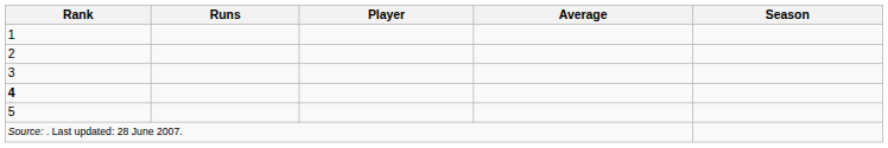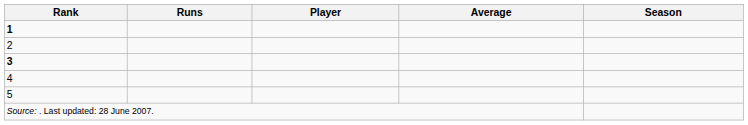1 | Rank: normal -> bold
3 | Rank: normal -> bold
4 | Rank: bold -> normal
